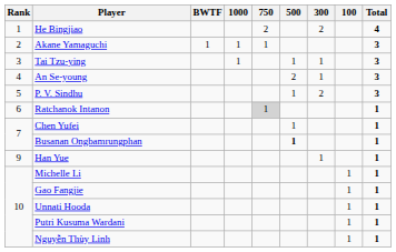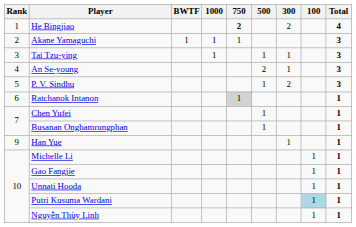He Bingjiao | 750: normal -> bold
Busanan Ongbamrungphan | 500: bold -> normal
Putri Kusuma Wardani | 100: no background -> lightblue background
